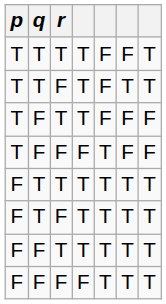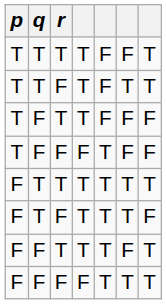row 7 | column 7: T -> F
row 8 | column 6: T -> F
